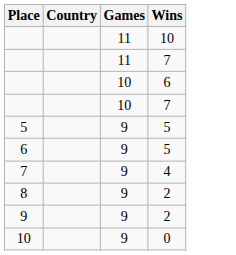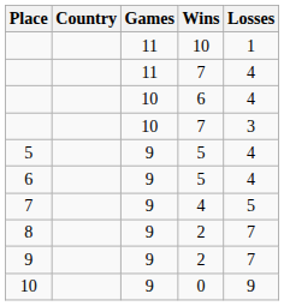+ column: Losses | 1 | 4 | 4 | 3 | 4 | 4 | 5 | 7 | 7 | 9
